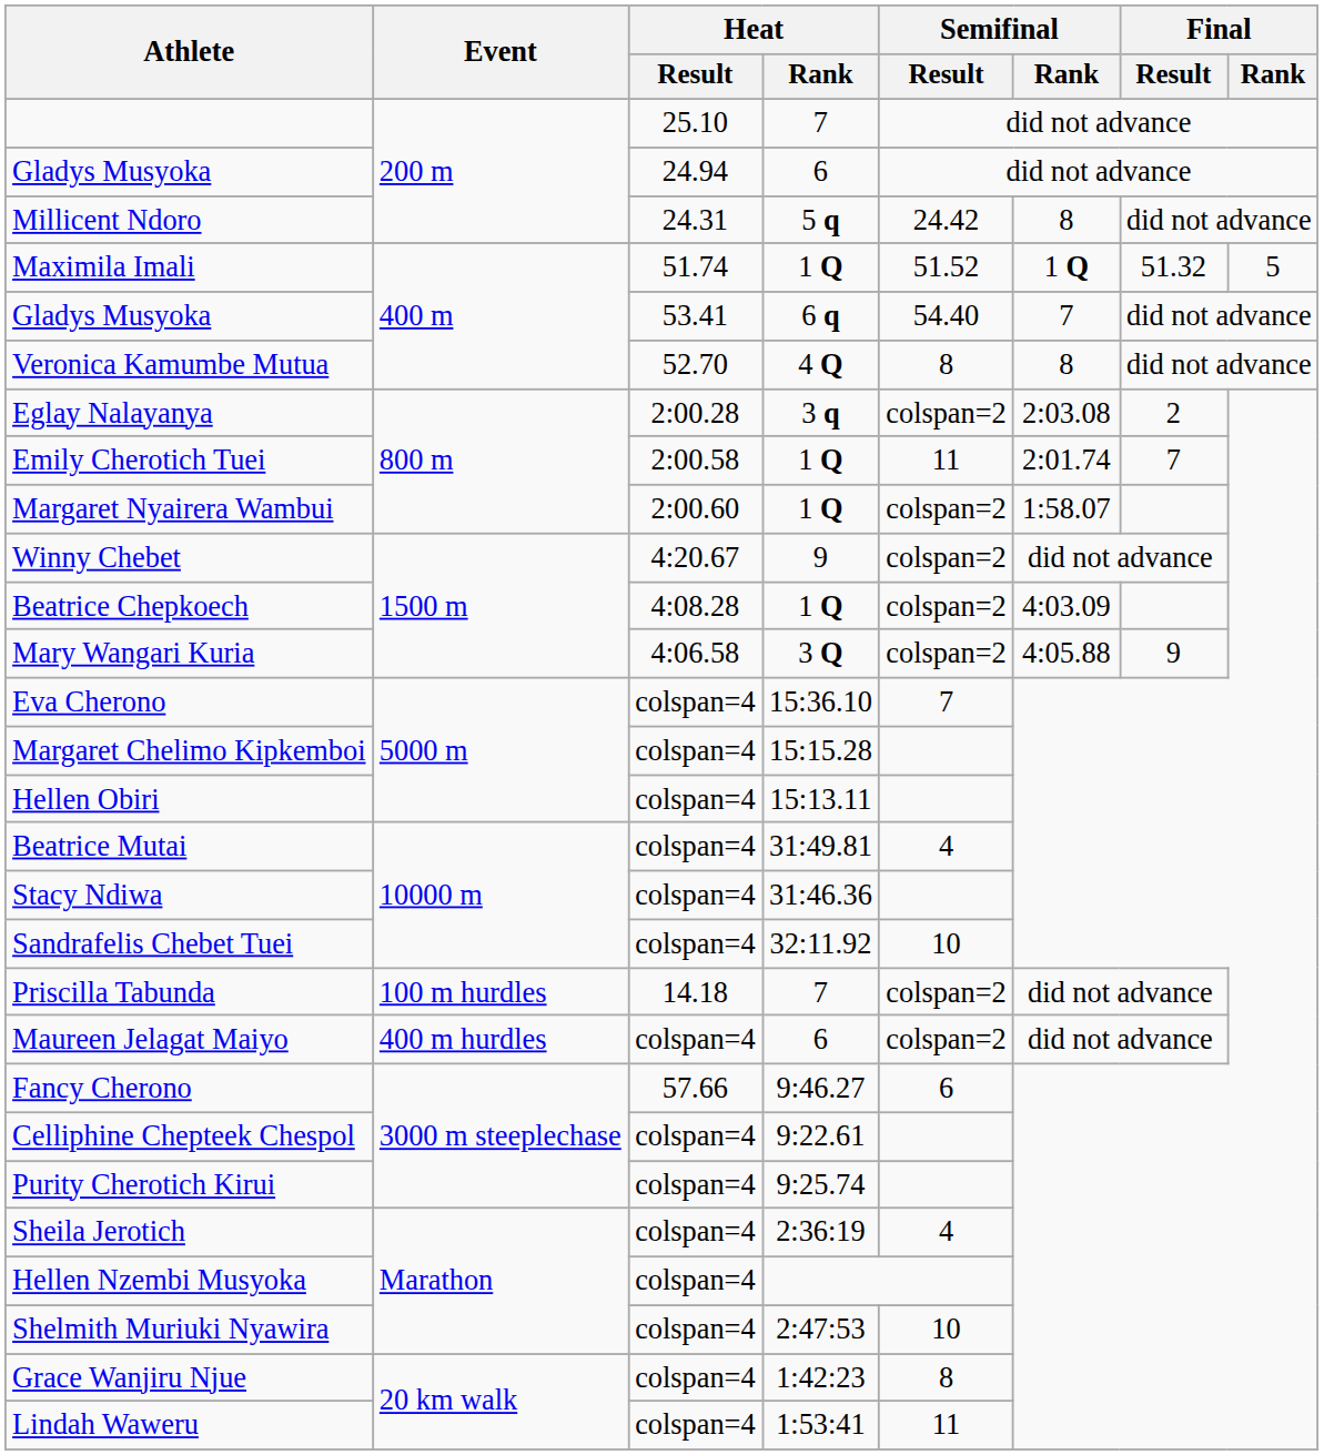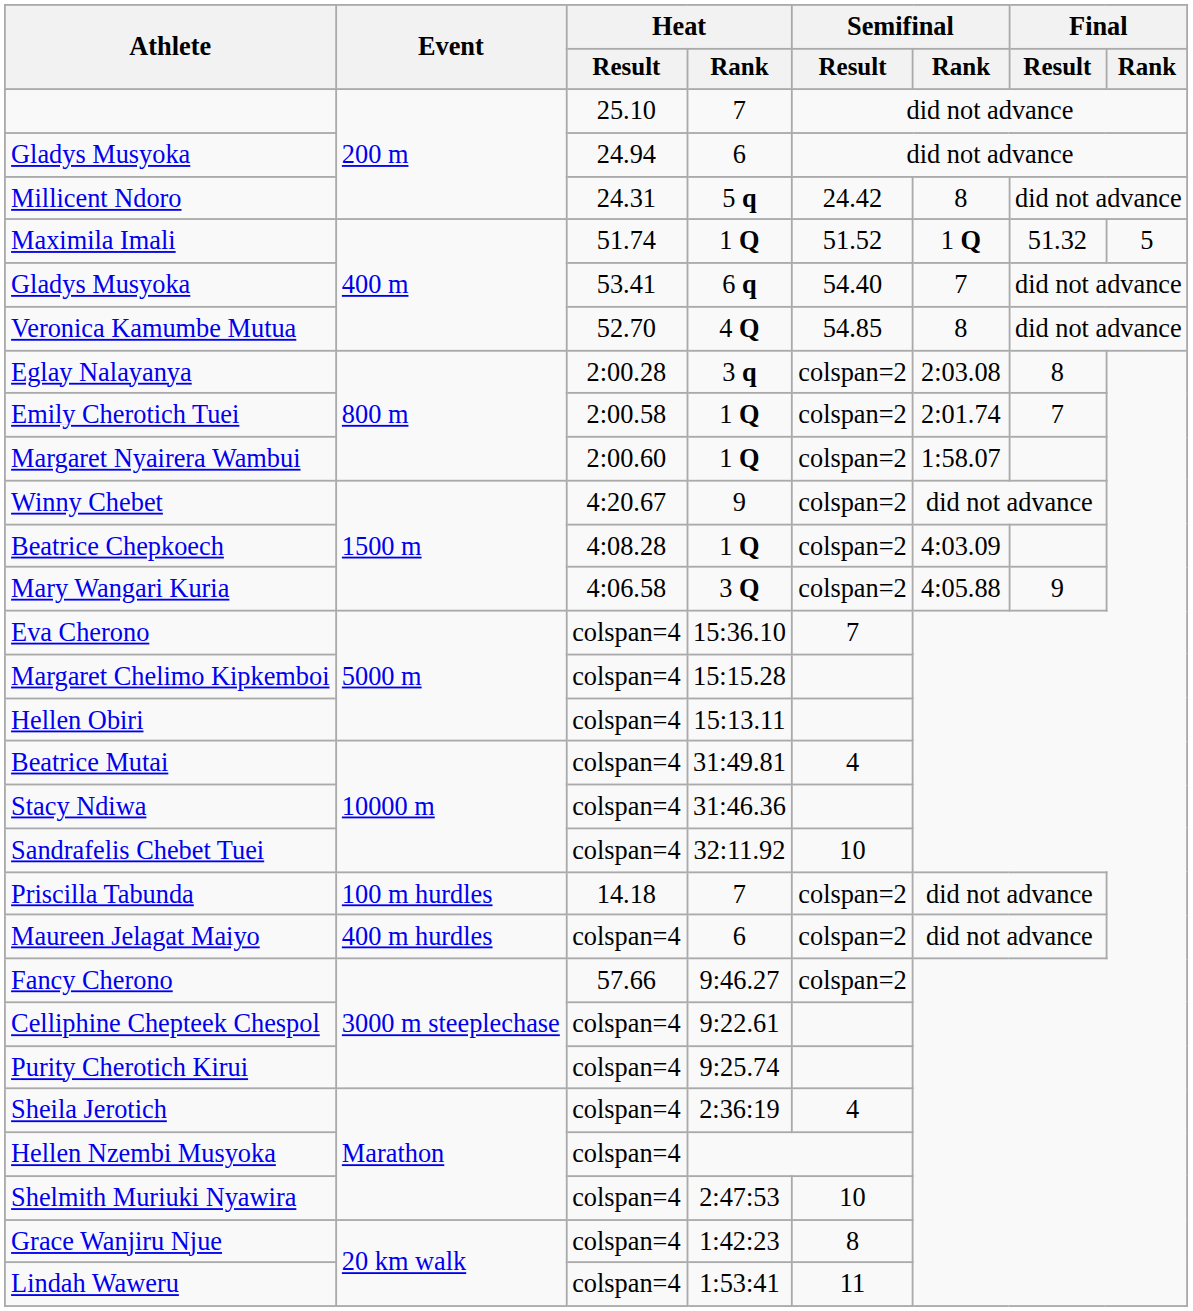Veronica Kamumbe Mutua | Semifinal / Result: 8 -> 54.85
Eglay Nalayanya | Final / Result: 2 -> 8
Emily Cherotich Tuei | Semifinal / Result: 11 -> colspan=2
Fancy Cherono | Semifinal / Result: 6 -> colspan=2
